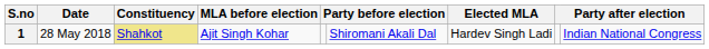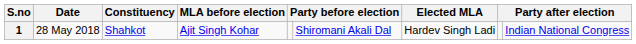1 | Constituency: khaki background -> no background
